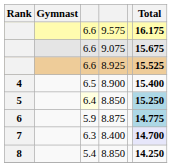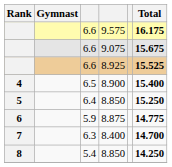5 / 8.850 | column 3: lightyellow background -> no background
5 / 8.850 | Total: lightblue background -> no background
8.875 | Total: lightblue background -> no background
8.400 | Total: lavender background -> no background
